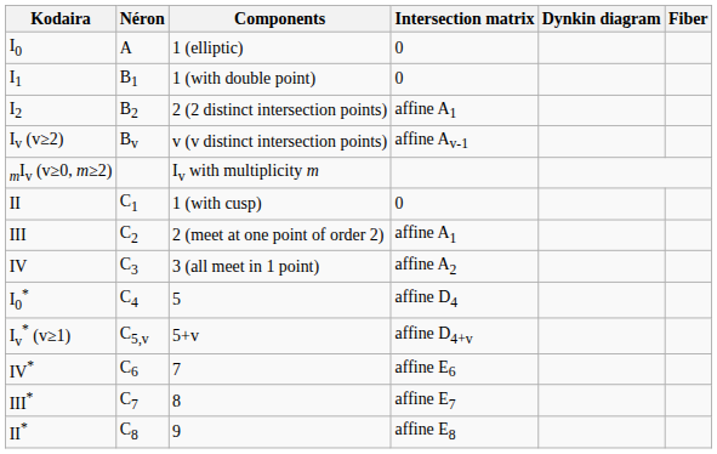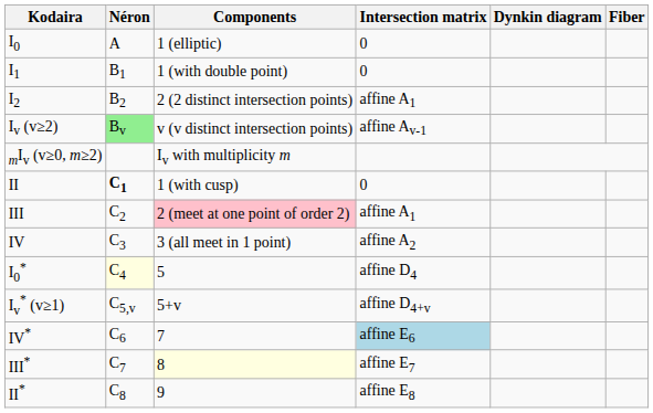Iv (v≥2) | Néron: no background -> lightgreen background
II | Néron: normal -> bold
III | Components: no background -> pink background
I0* | Néron: no background -> lightyellow background
IV* | Intersection matrix: no background -> lightblue background
III* | Components: no background -> lightyellow background
